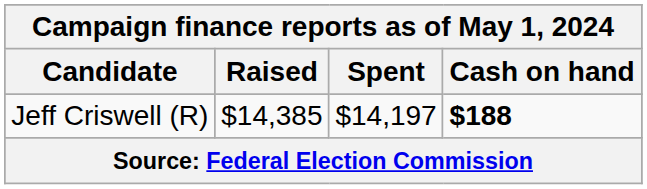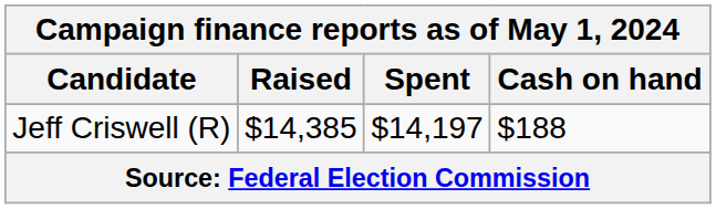Jeff Criswell (R) | Cash on hand: bold -> normal
